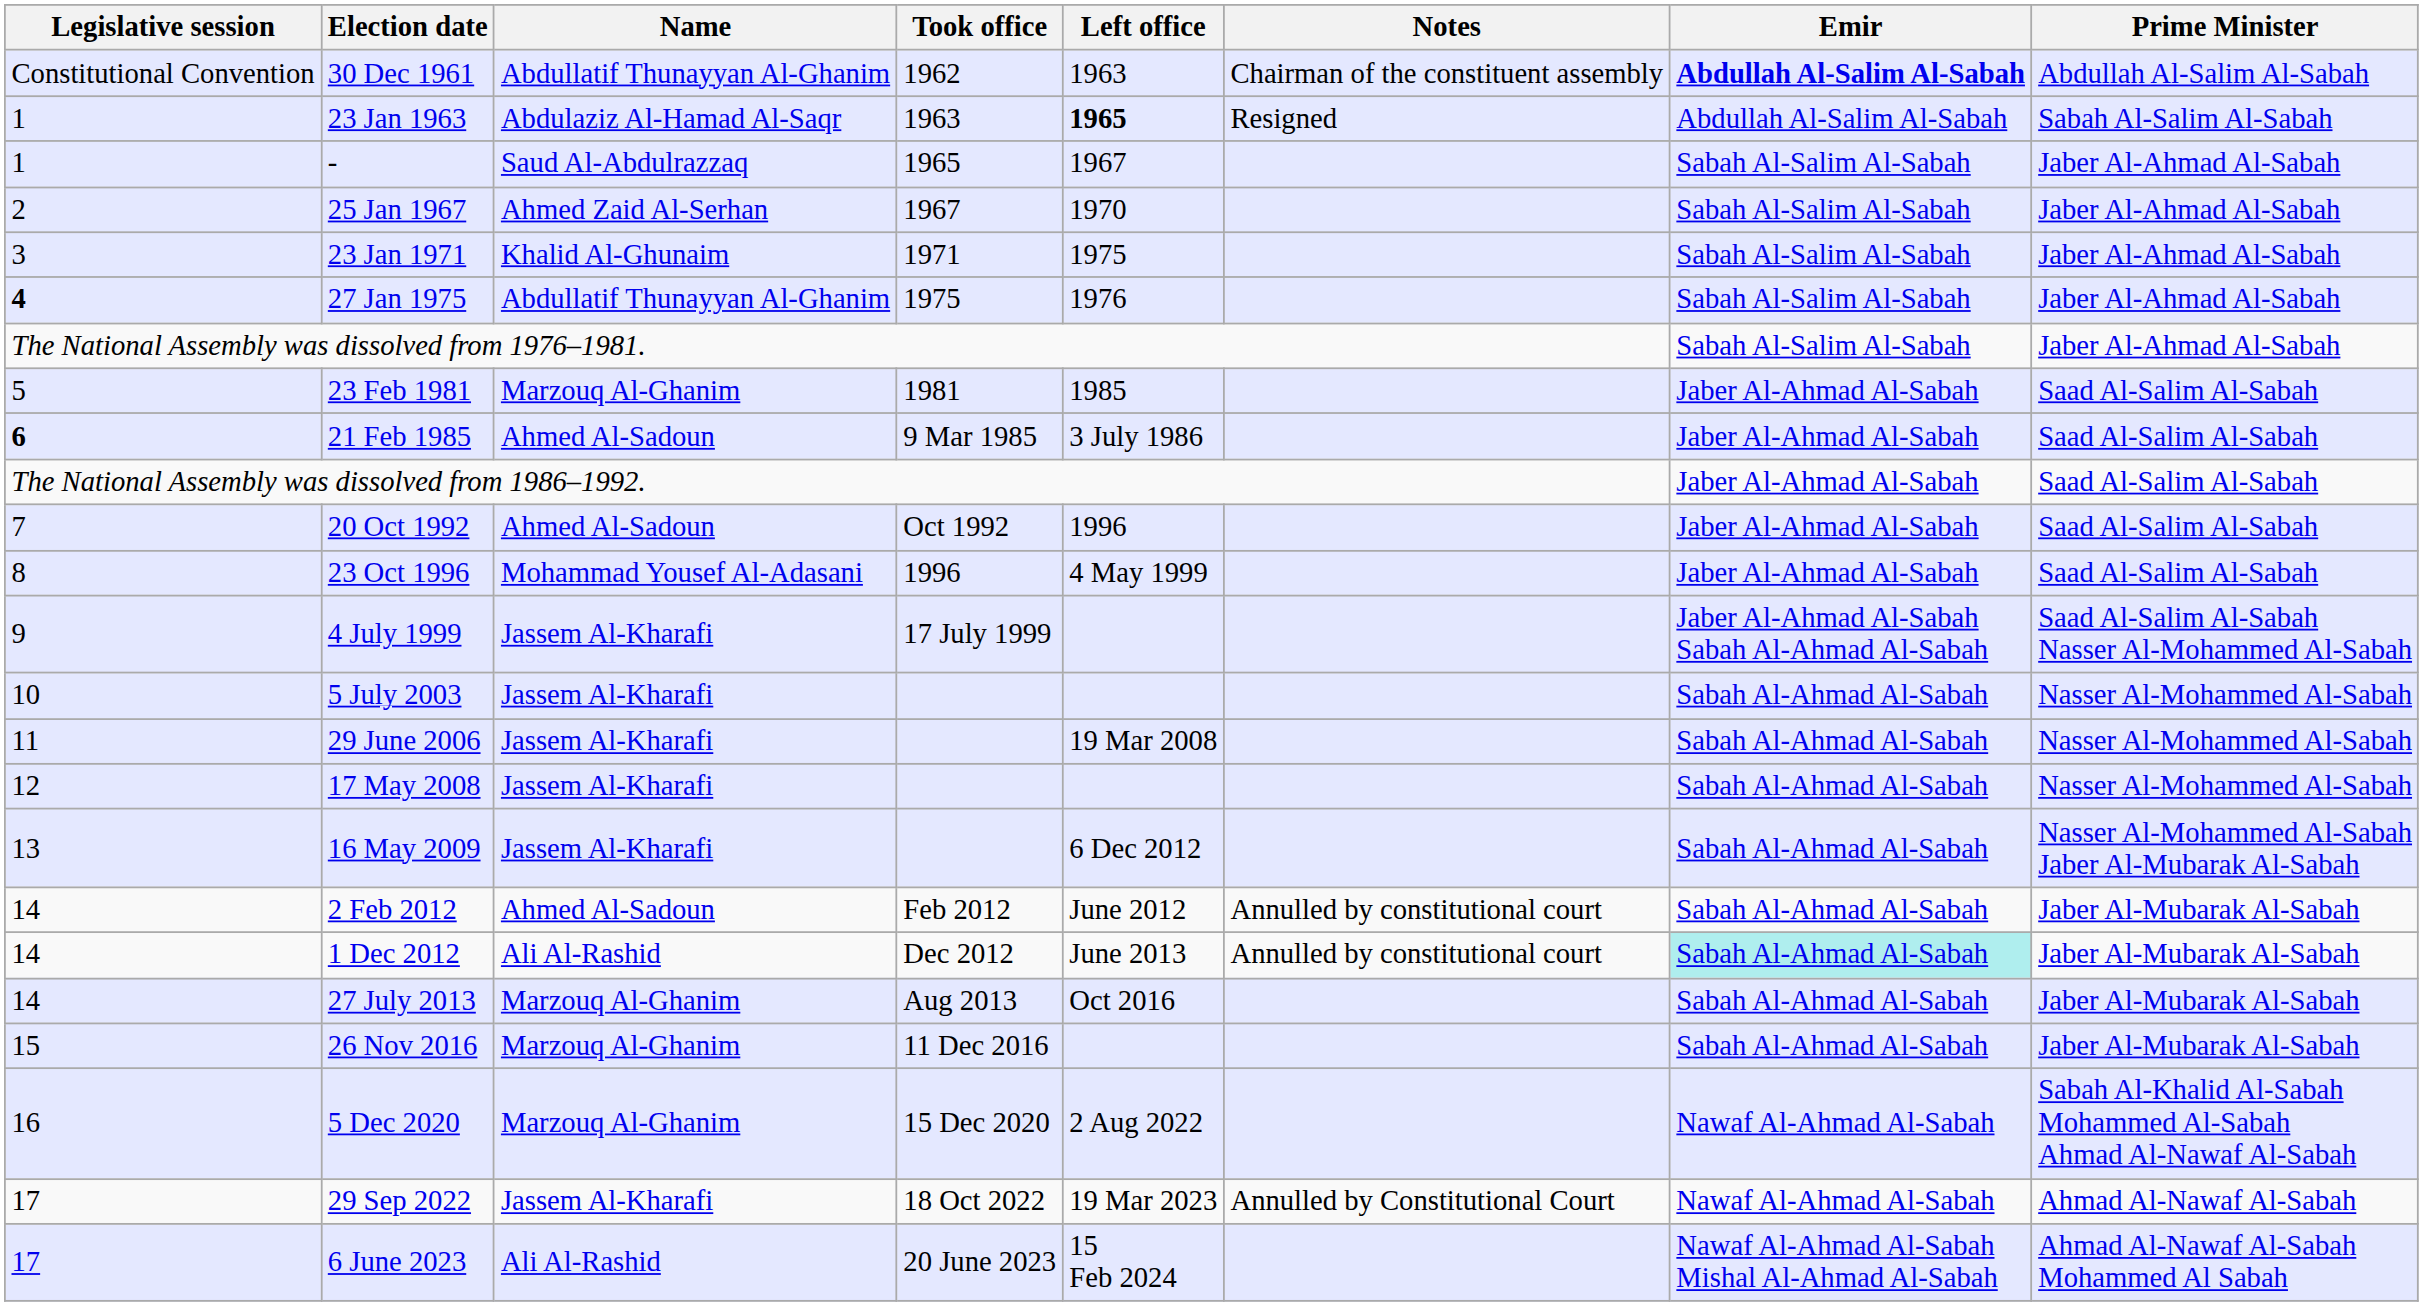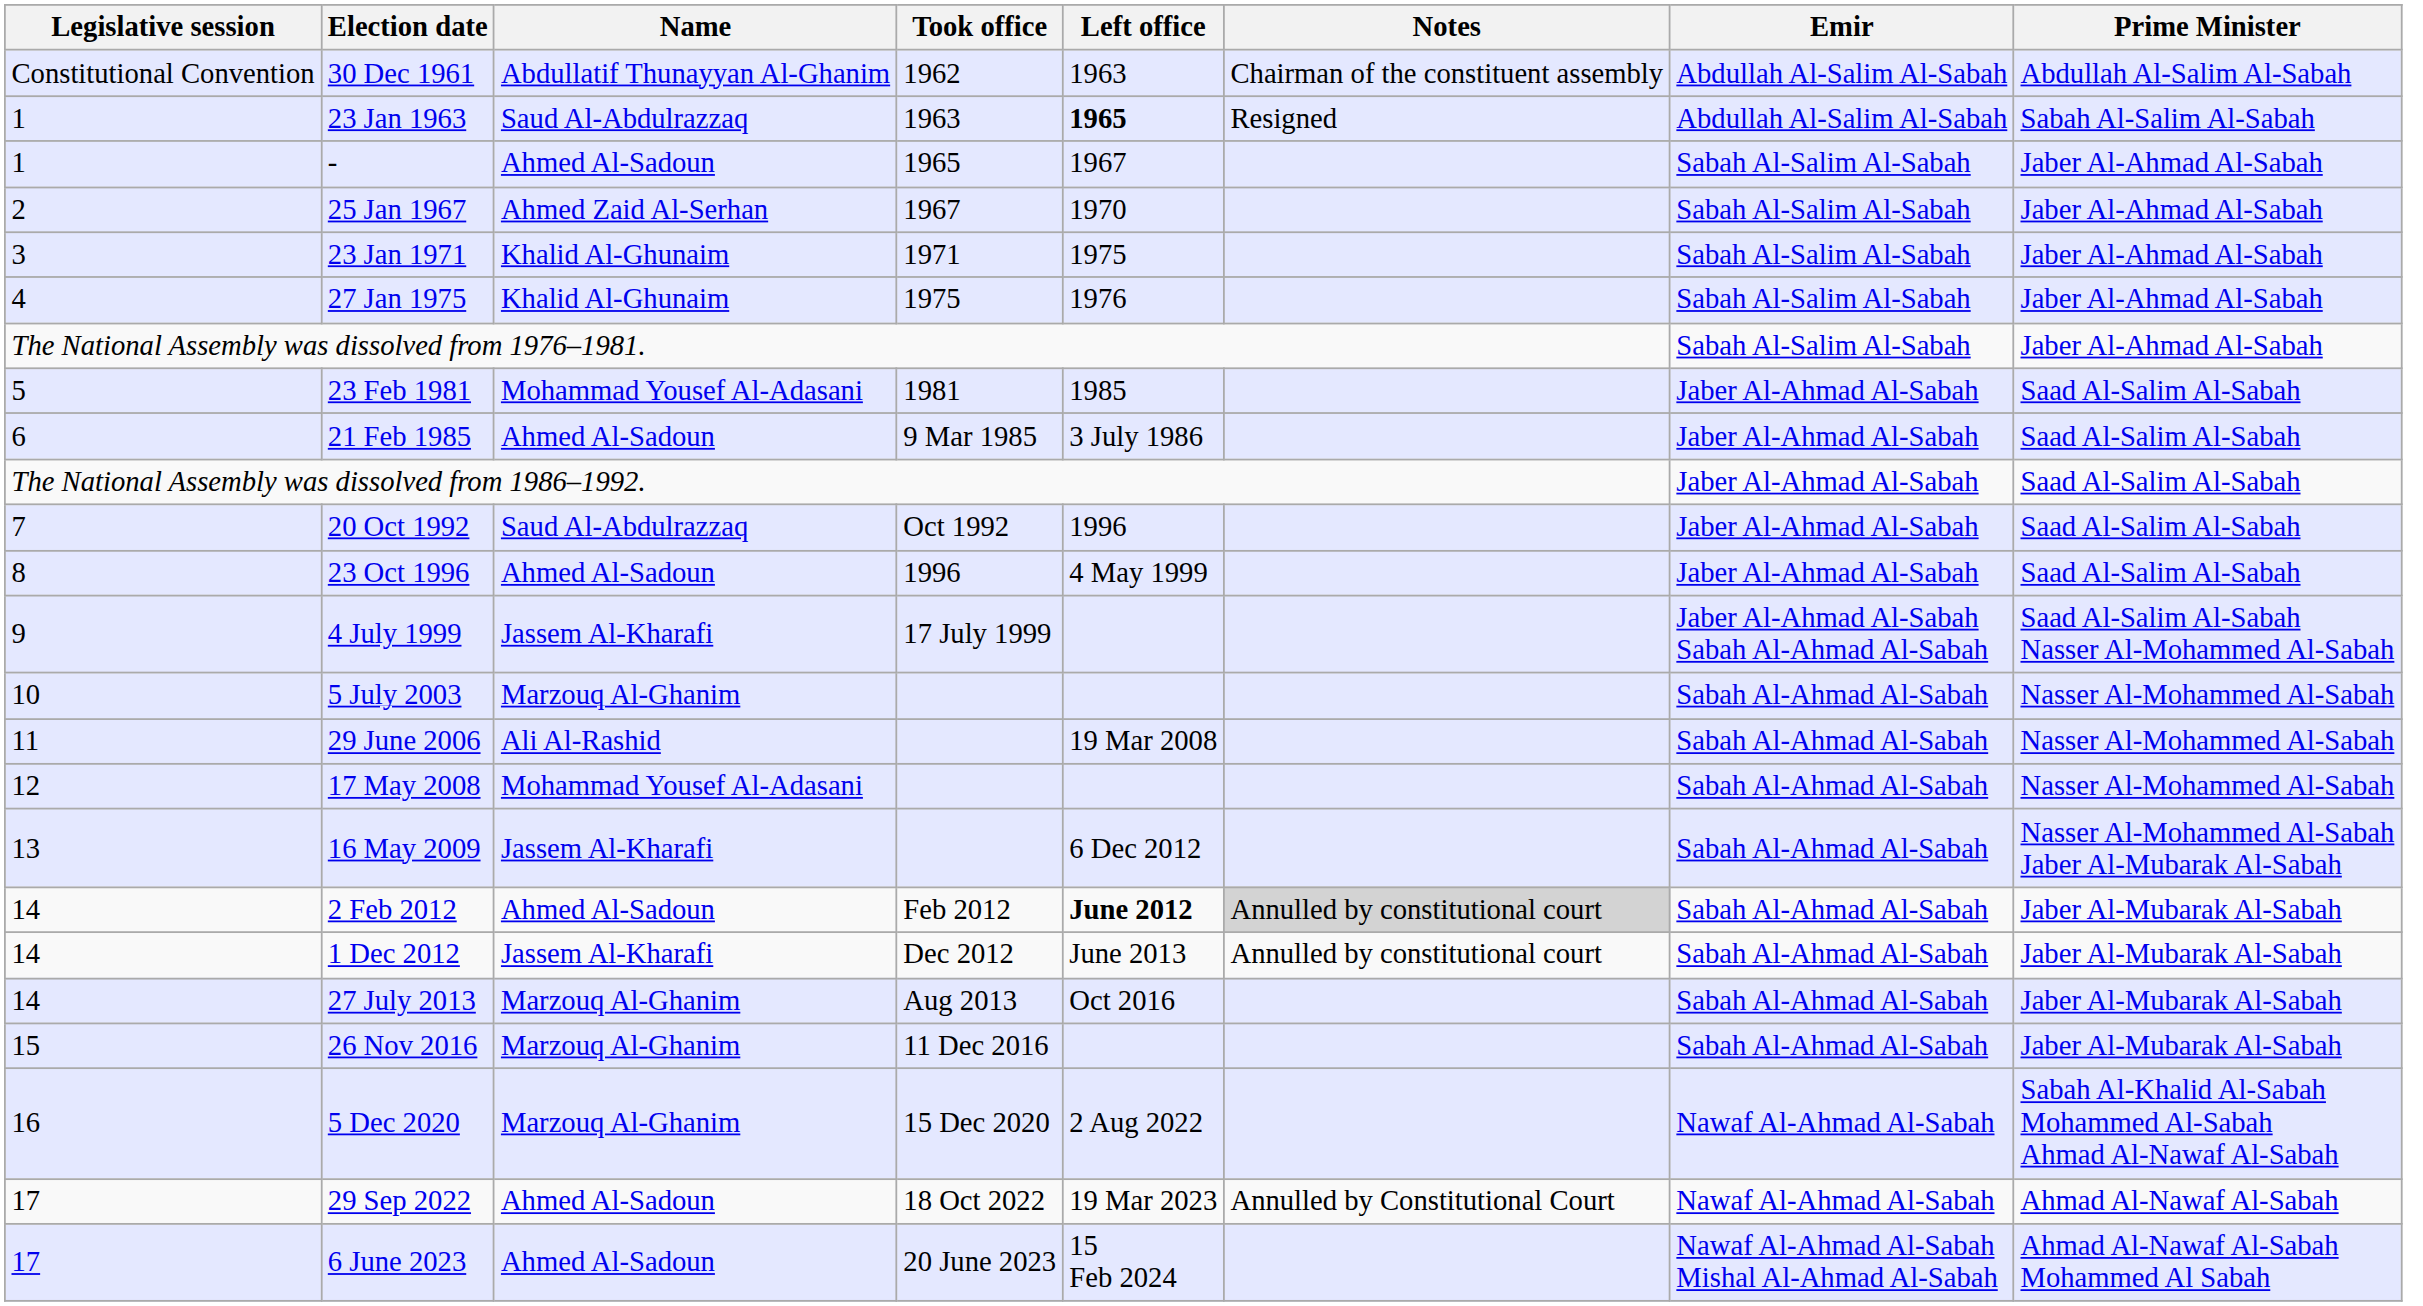30 Dec 1961 | Emir: bold -> normal
23 Jan 1963 | Name: Abdulaziz Al-Hamad Al-Saqr -> Saud Al-Abdulrazzaq
- | Name: Saud Al-Abdulrazzaq -> Ahmed Al-Sadoun
27 Jan 1975 | Legislative session: bold -> normal
27 Jan 1975 | Name: Abdullatif Thunayyan Al-Ghanim -> Khalid Al-Ghunaim
23 Feb 1981 | Name: Marzouq Al-Ghanim -> Mohammad Yousef Al-Adasani
21 Feb 1985 | Legislative session: bold -> normal
20 Oct 1992 | Name: Ahmed Al-Sadoun -> Saud Al-Abdulrazzaq
23 Oct 1996 | Name: Mohammad Yousef Al-Adasani -> Ahmed Al-Sadoun
5 July 2003 | Name: Jassem Al-Kharafi -> Marzouq Al-Ghanim
29 June 2006 | Name: Jassem Al-Kharafi -> Ali Al-Rashid
17 May 2008 | Name: Jassem Al-Kharafi -> Mohammad Yousef Al-Adasani
2 Feb 2012 | Left office: normal -> bold
2 Feb 2012 | Notes: no background -> lightgrey background
1 Dec 2012 | Name: Ali Al-Rashid -> Jassem Al-Kharafi
1 Dec 2012 | Emir: paleturquoise background -> no background
29 Sep 2022 | Name: Jassem Al-Kharafi -> Ahmed Al-Sadoun
6 June 2023 | Name: Ali Al-Rashid -> Ahmed Al-Sadoun
